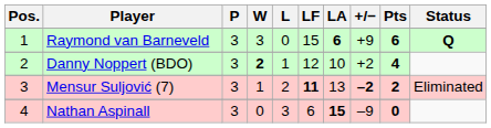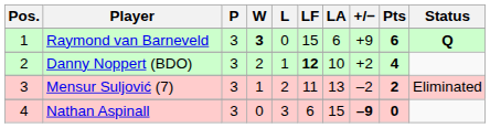Raymond van Barneveld | W: normal -> bold
Raymond van Barneveld | LA: bold -> normal
Danny Noppert (BDO) | W: bold -> normal
Danny Noppert (BDO) | LF: normal -> bold
Mensur Suljović (7) | LF: bold -> normal
Mensur Suljović (7) | +/−: bold -> normal
Nathan Aspinall | LA: bold -> normal
Nathan Aspinall | +/−: normal -> bold
